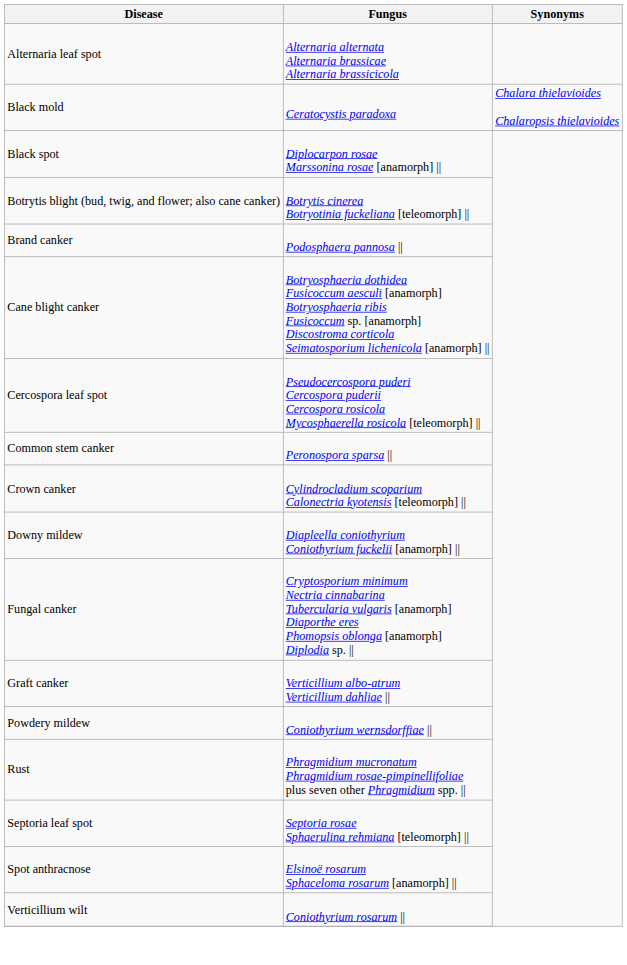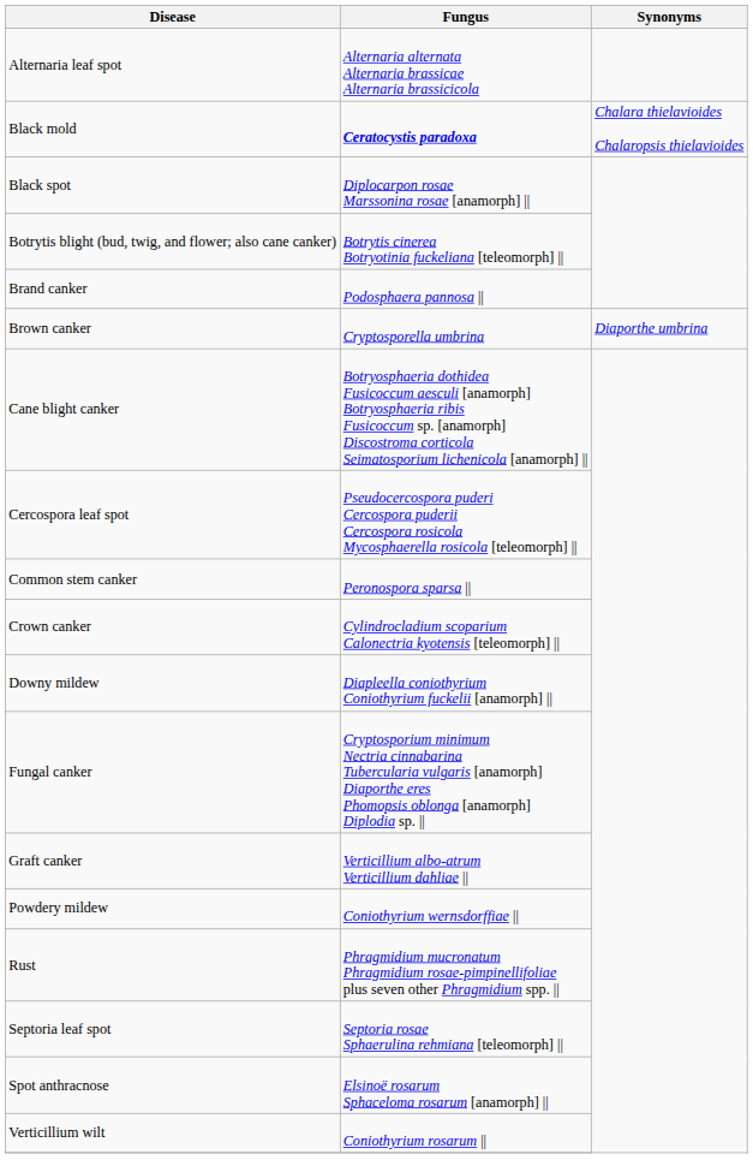Black mold | Fungus: normal -> bold
+ row: Brown canker | Cryptosporella umbrina | Diaporthe umbrina
